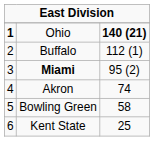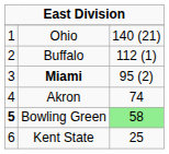Ohio | column 1: bold -> normal
Ohio | column 3: bold -> normal
Bowling Green | column 1: normal -> bold
Bowling Green | column 3: no background -> lightgreen background
